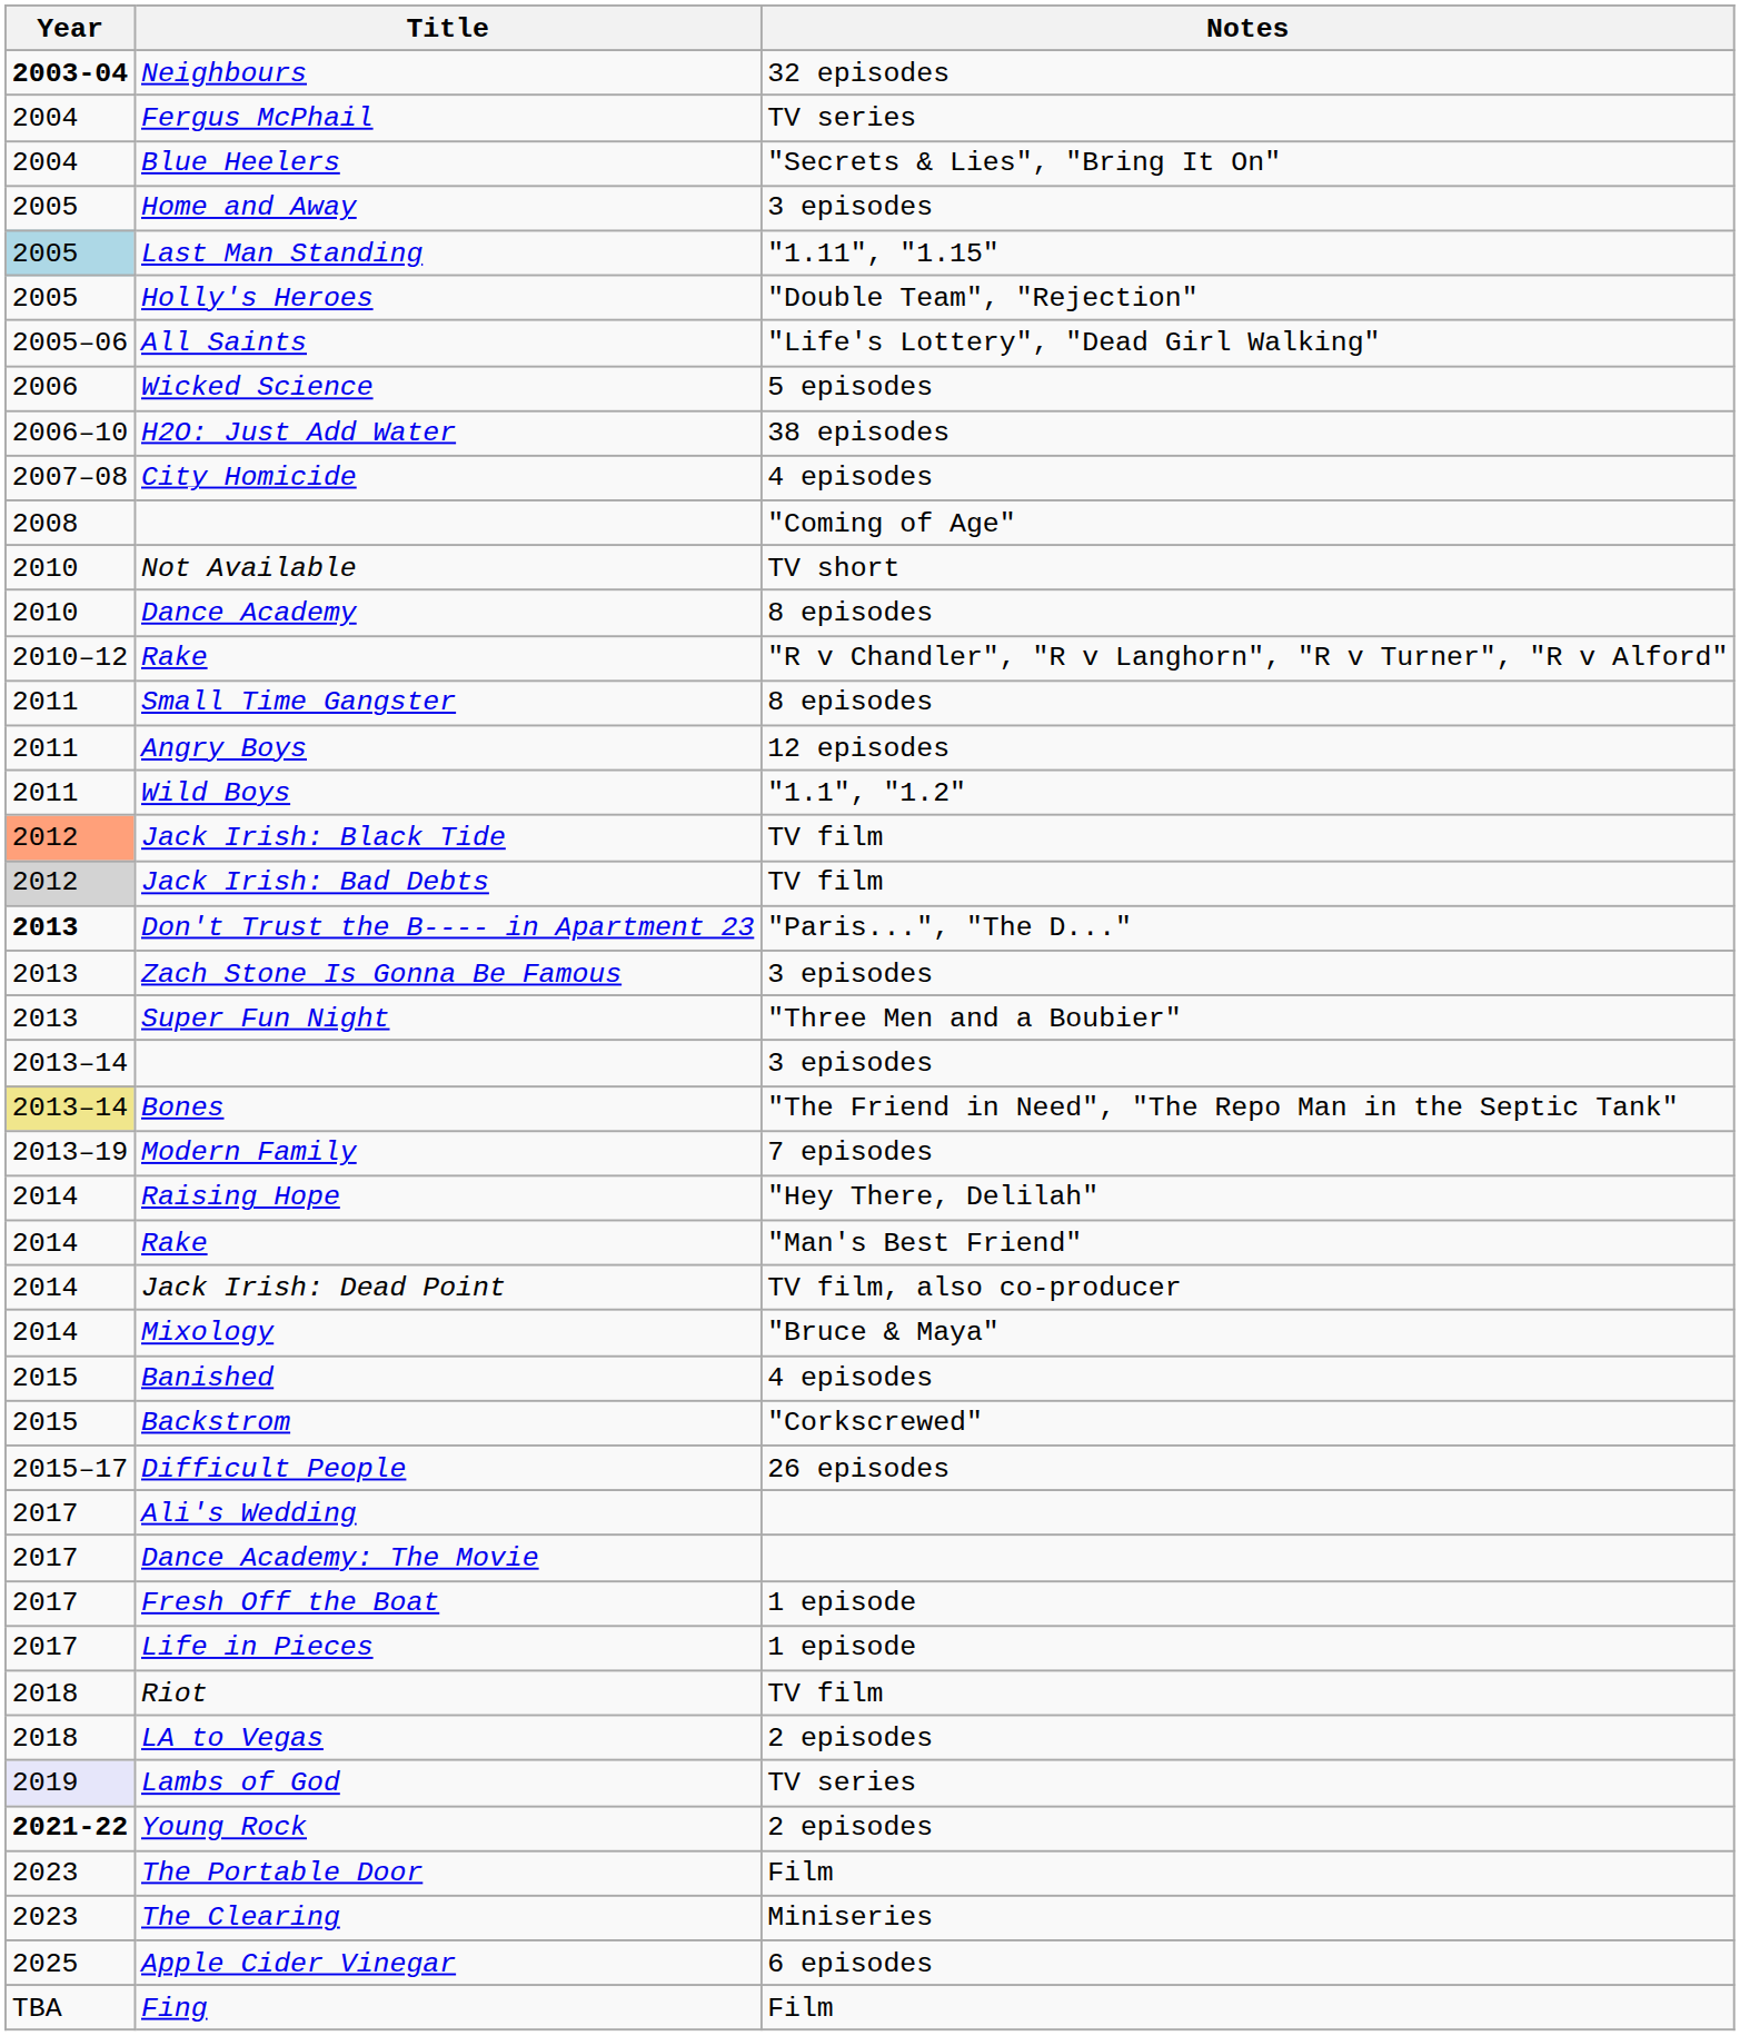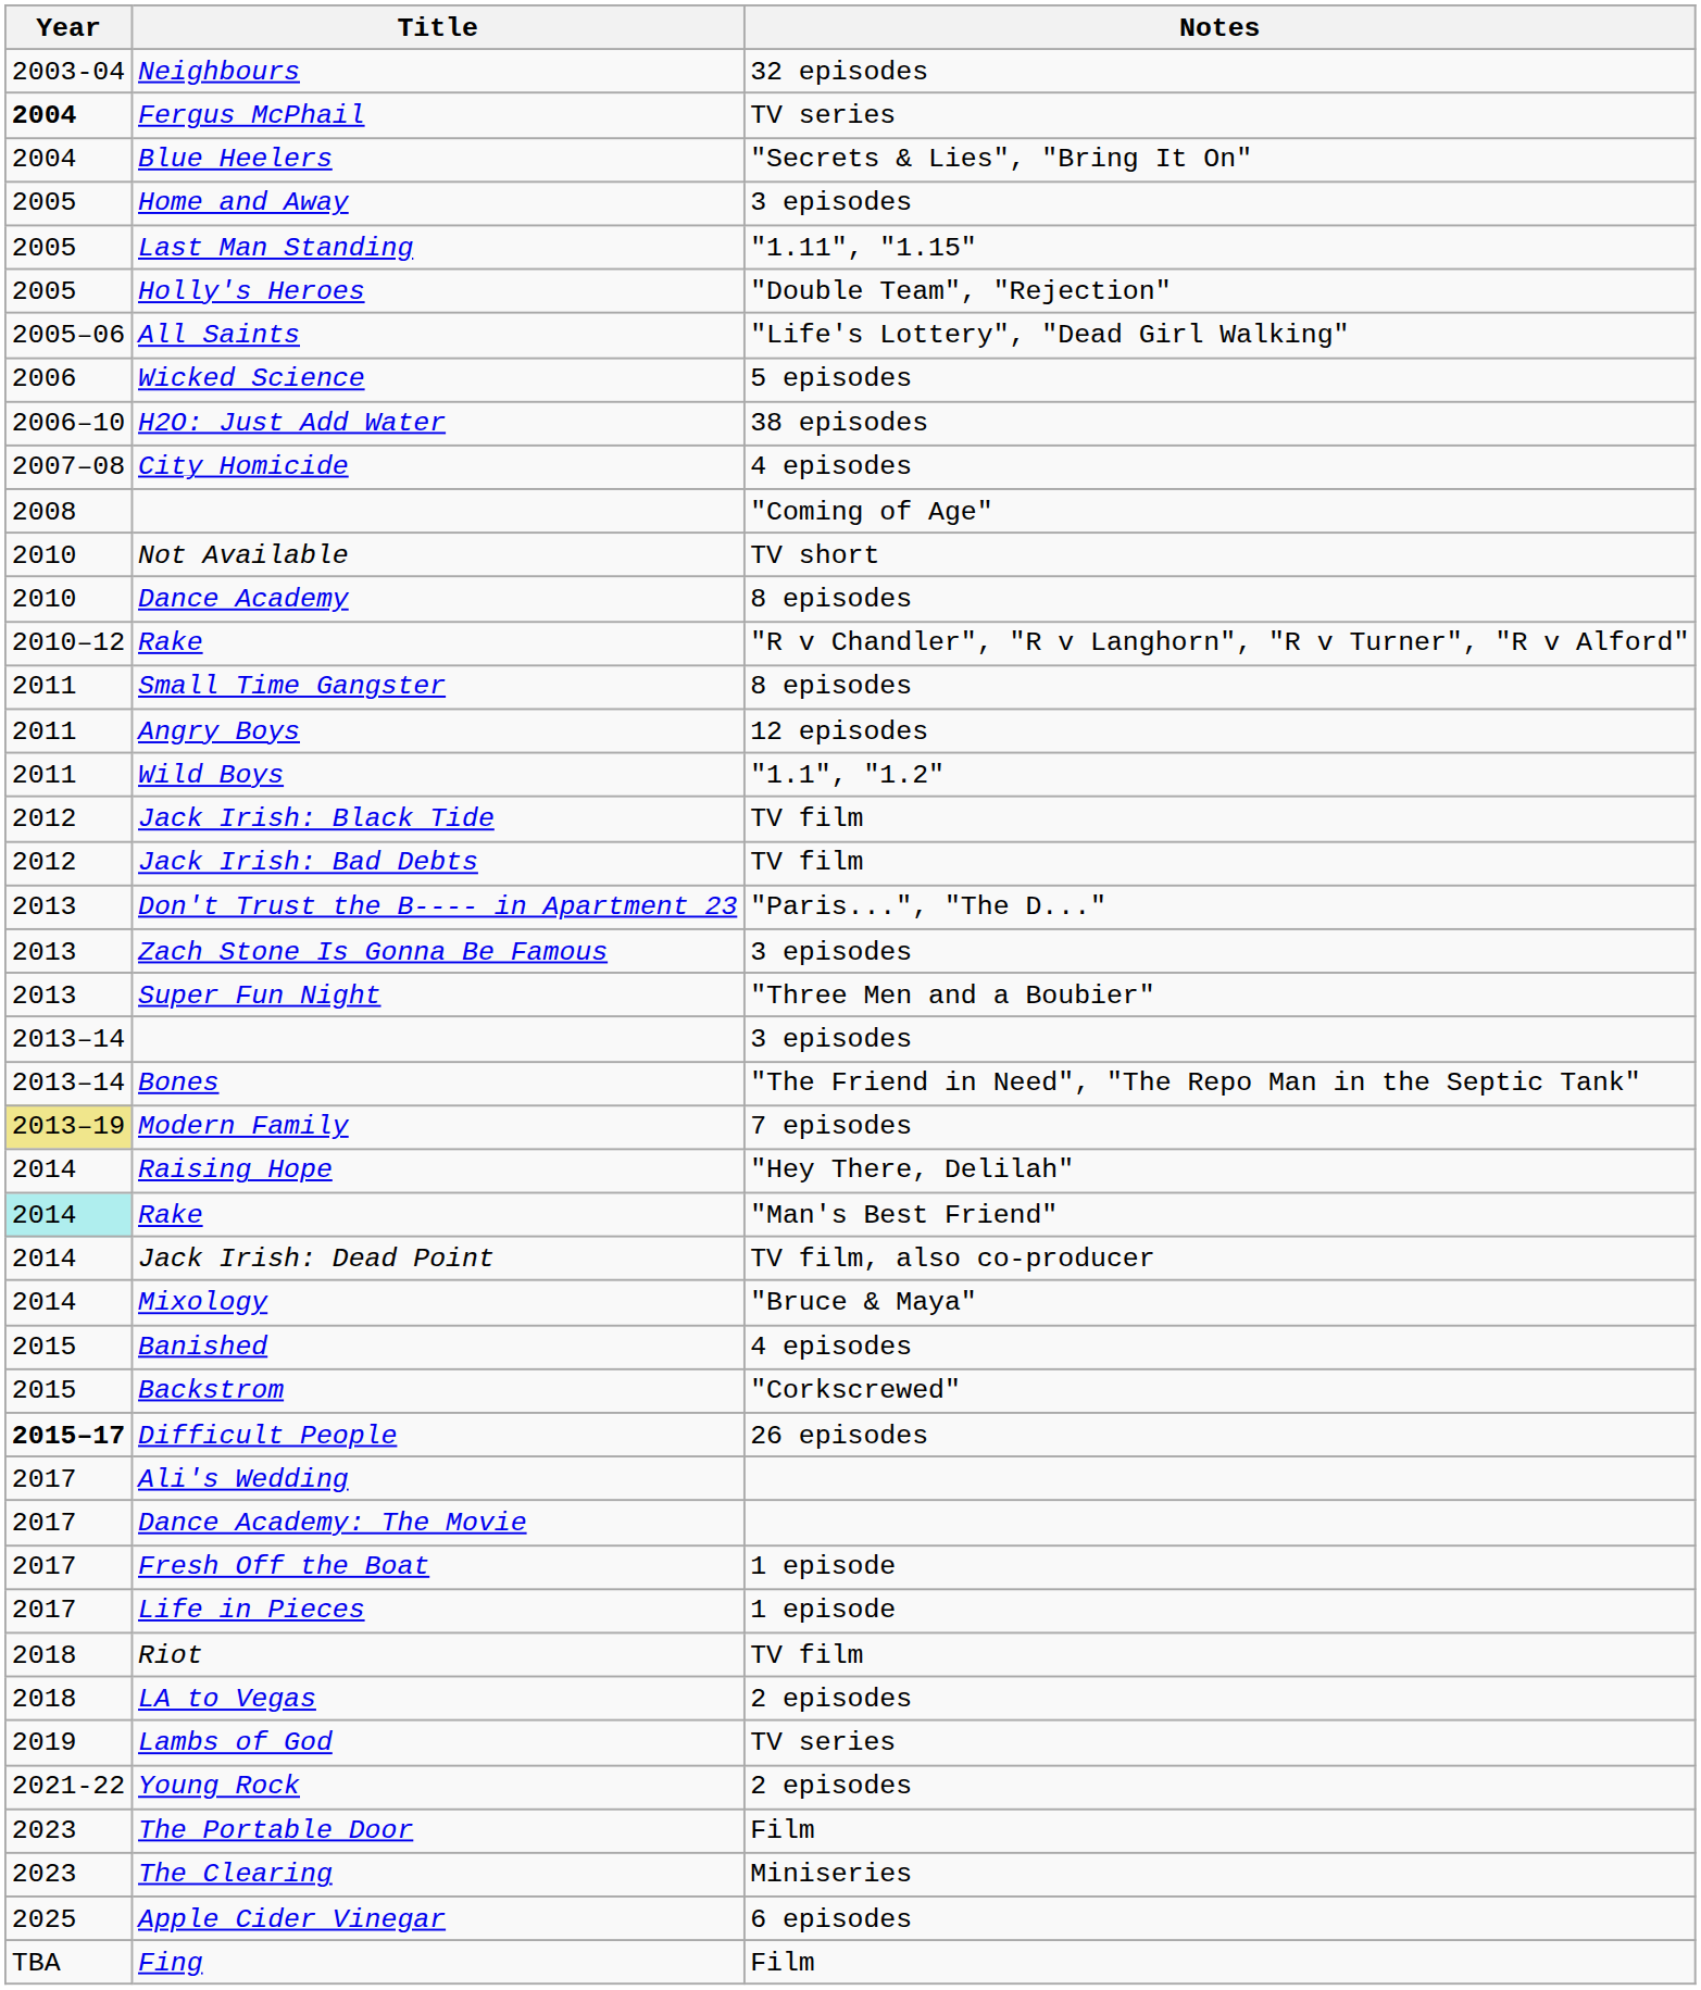Neighbours | Year: bold -> normal
Fergus McPhail | Year: normal -> bold
Last Man Standing | Year: lightblue background -> no background
Jack Irish: Black Tide | Year: lightsalmon background -> no background
Jack Irish: Bad Debts | Year: lightgrey background -> no background
Don't Trust the B---- in Apartment 23 | Year: bold -> normal
Bones | Year: khaki background -> no background
Modern Family | Year: no background -> khaki background
Rake / "Man's Best Friend" | Year: no background -> paleturquoise background
Difficult People | Year: normal -> bold
Lambs of God | Year: lavender background -> no background
Young Rock | Year: bold -> normal
